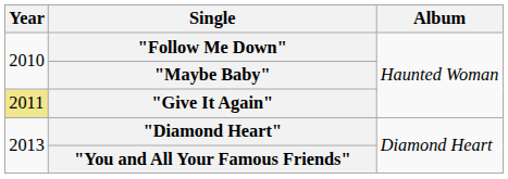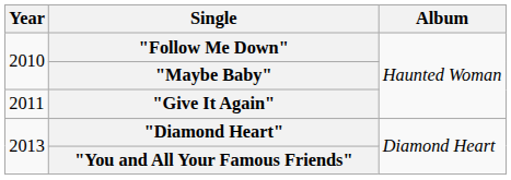"Give It Again" | Year: khaki background -> no background
